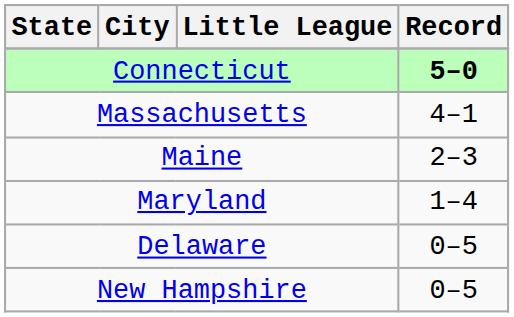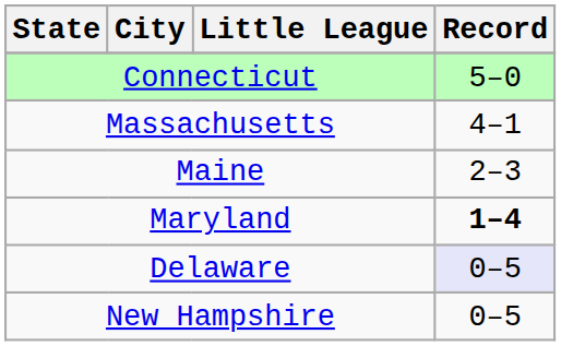Connecticut | Record: bold -> normal
Maryland | Record: normal -> bold
Delaware | Record: no background -> lavender background
